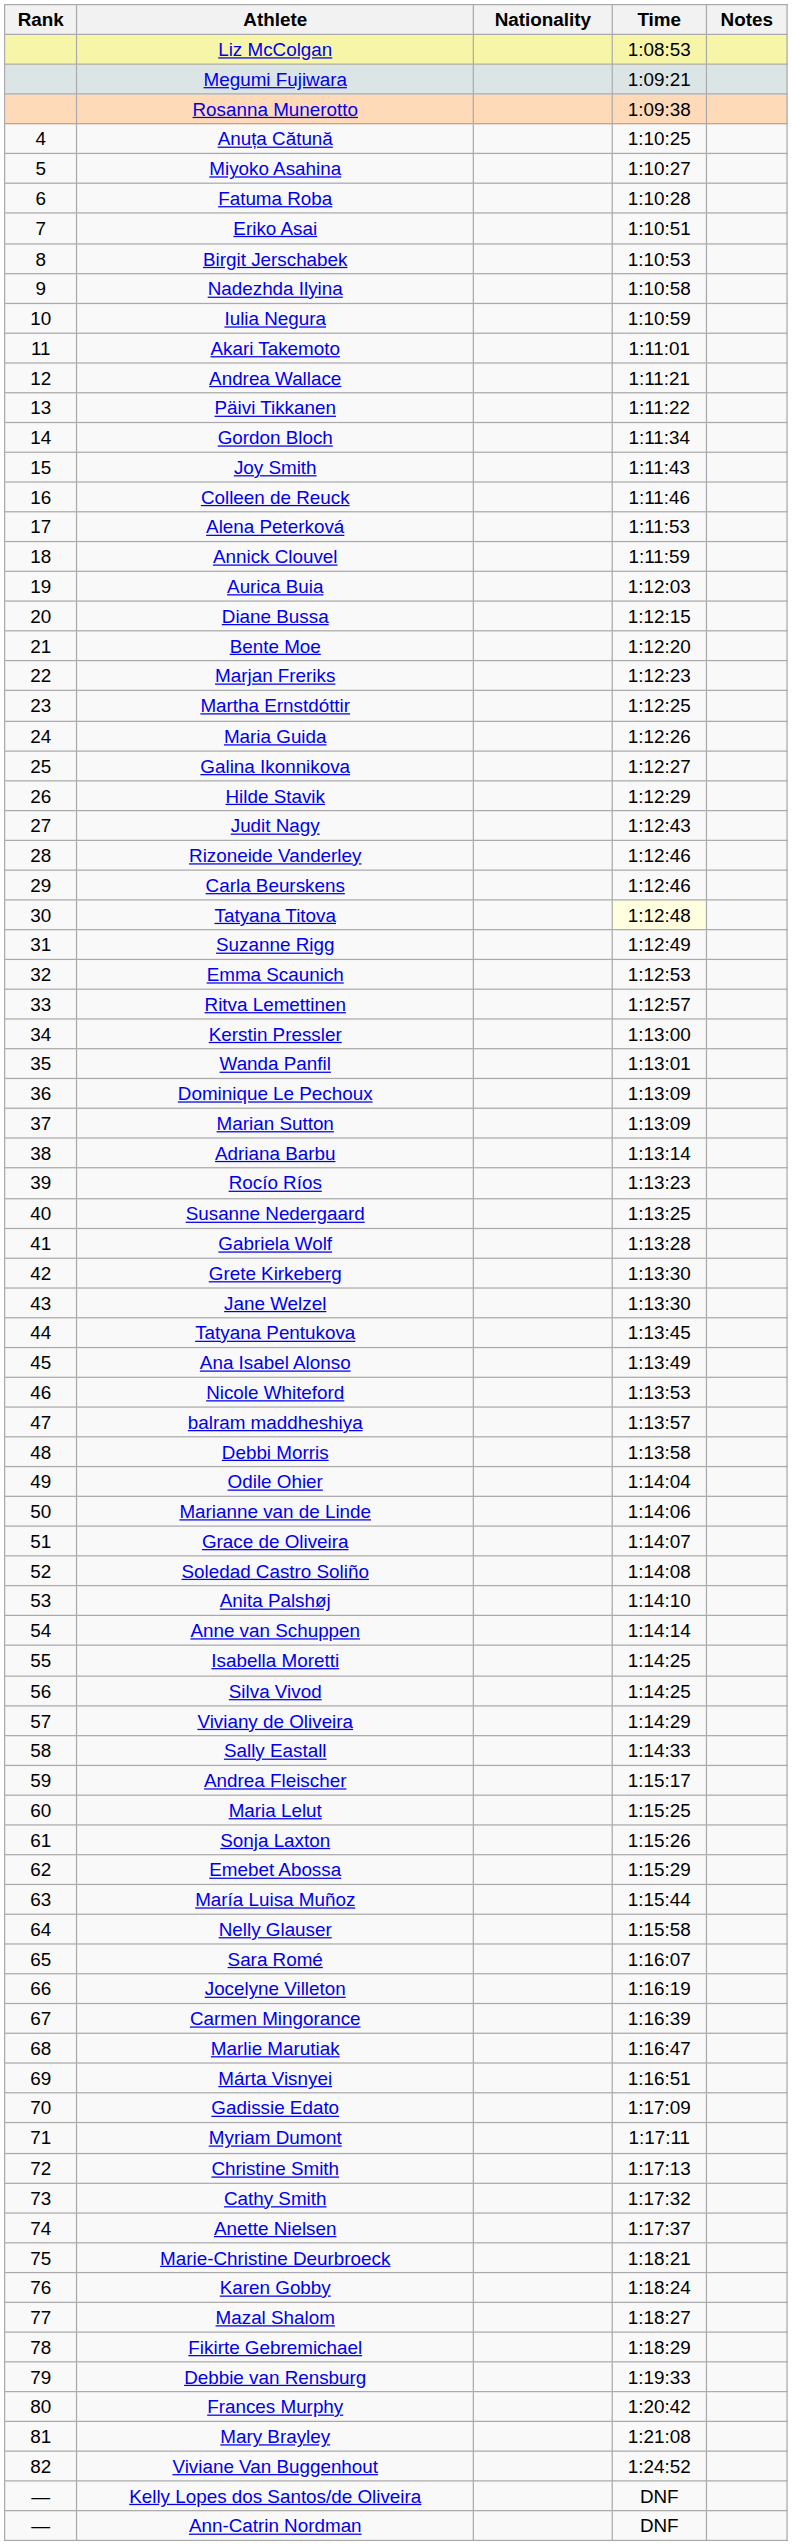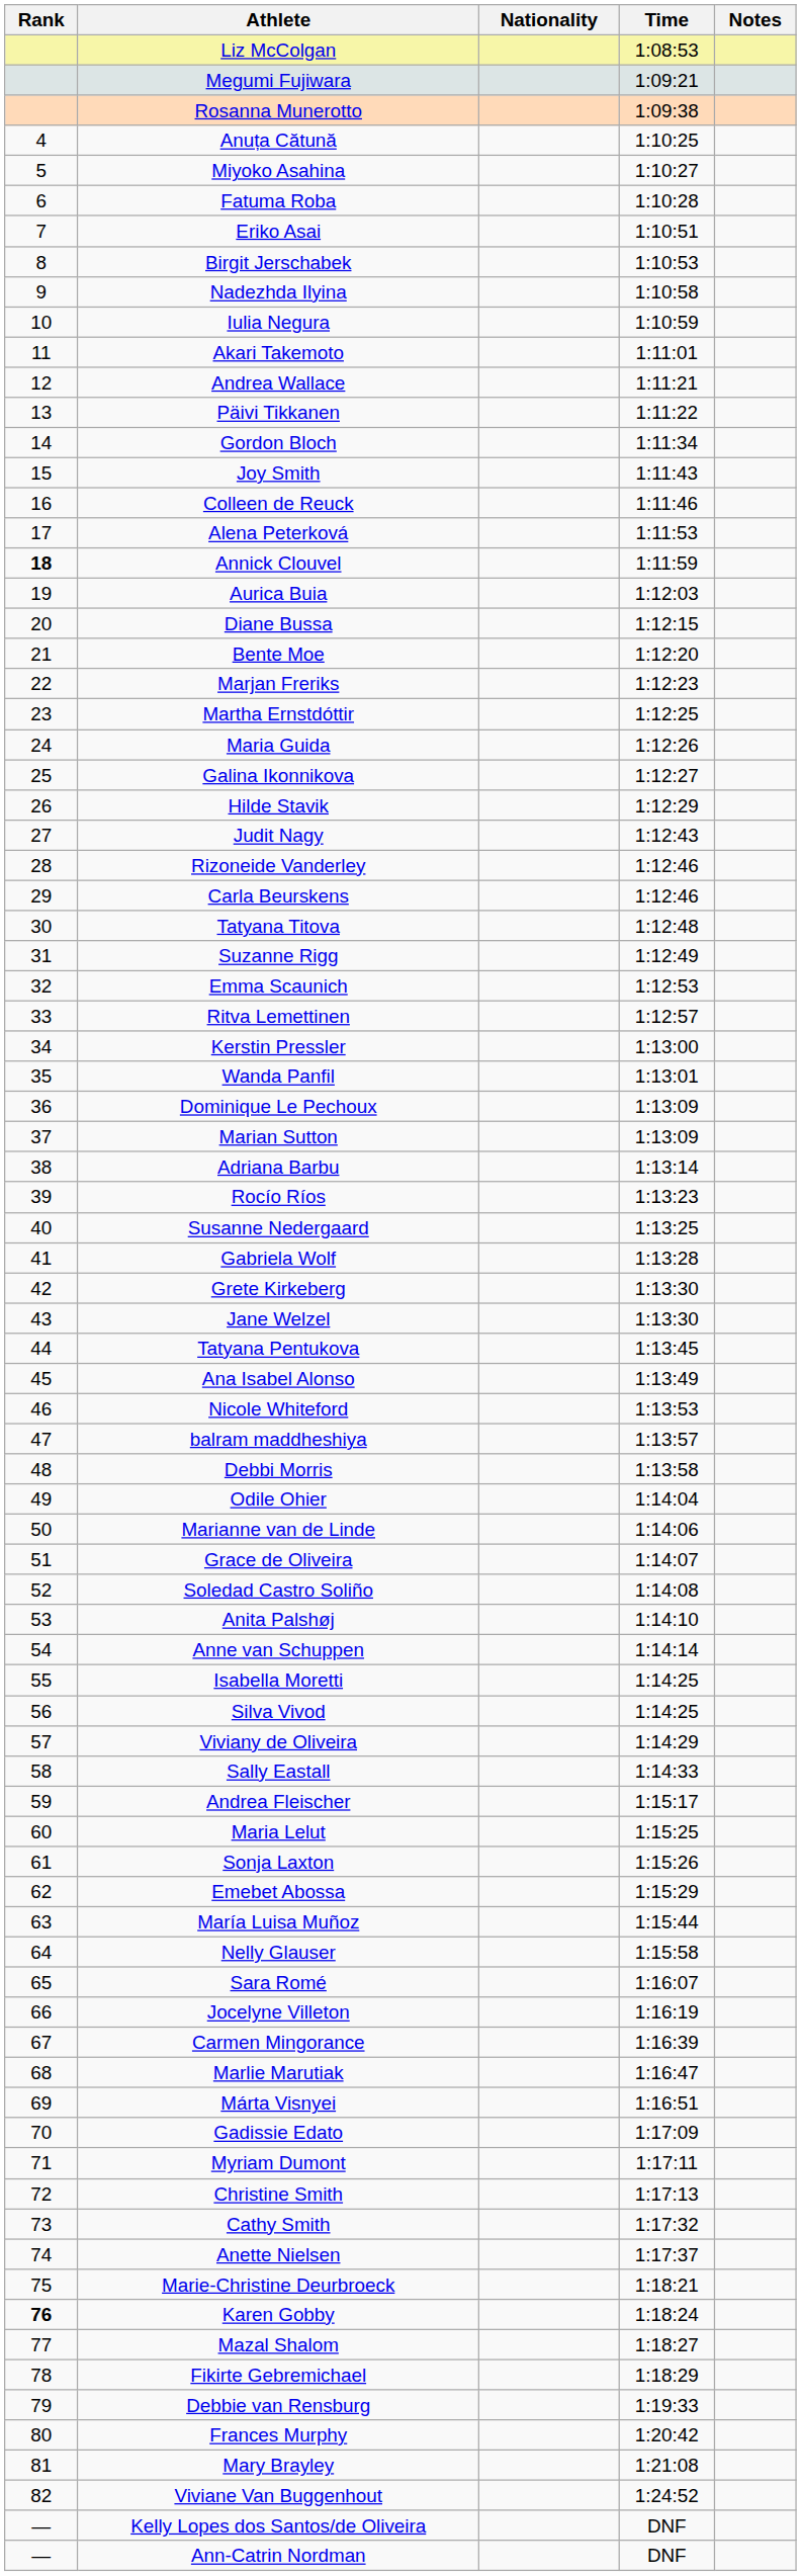Annick Clouvel | Rank: normal -> bold
Tatyana Titova | Time: lightyellow background -> no background
Karen Gobby | Rank: normal -> bold
